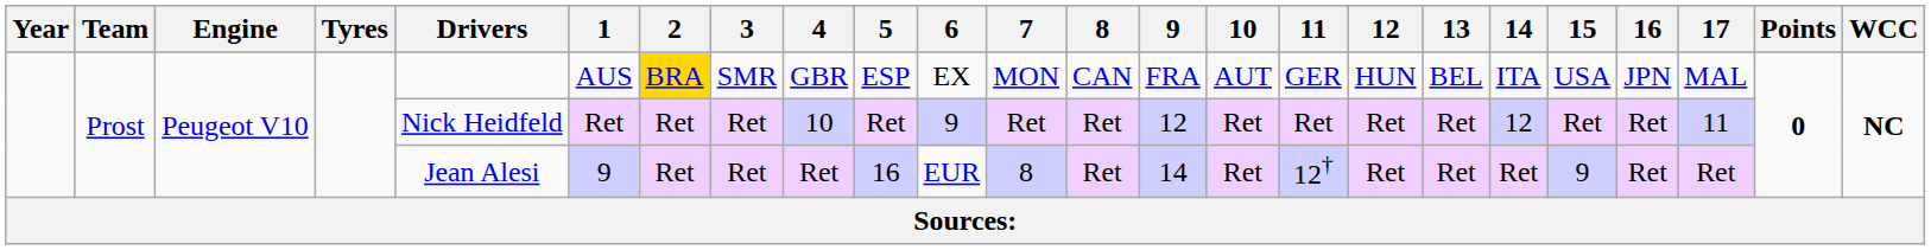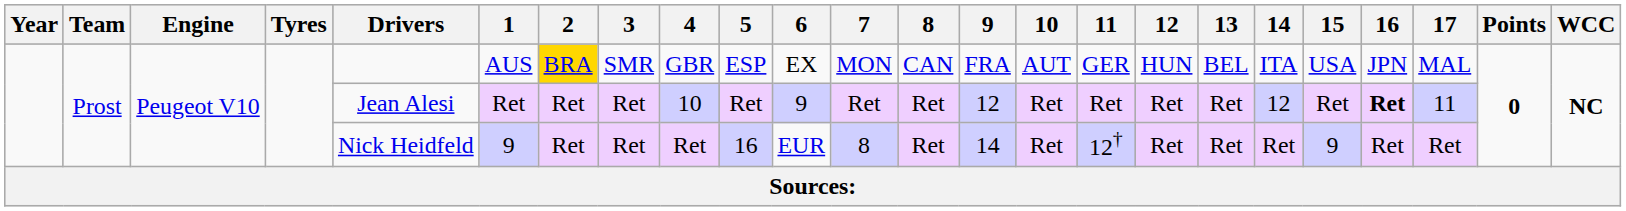row 3 | Drivers: Nick Heidfeld -> Jean Alesi
row 3 | 16: normal -> bold
row 4 | Drivers: Jean Alesi -> Nick Heidfeld
